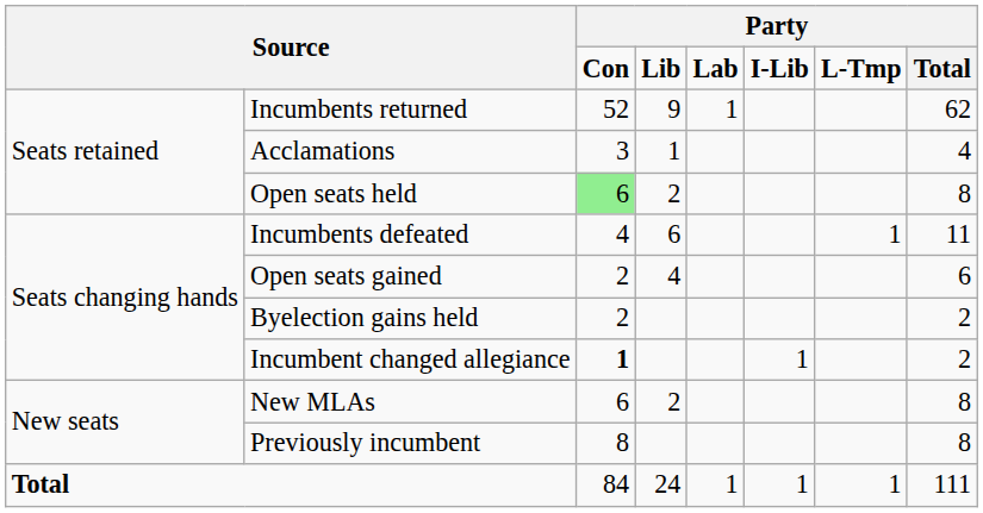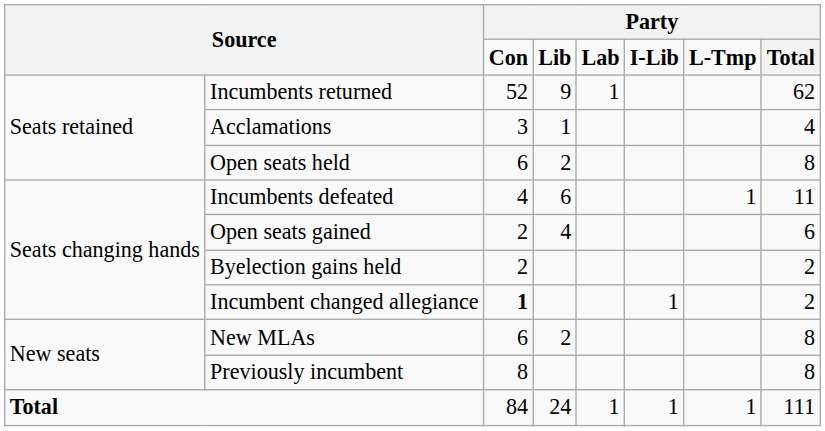Open seats held | column 3: lightgreen background -> no background
